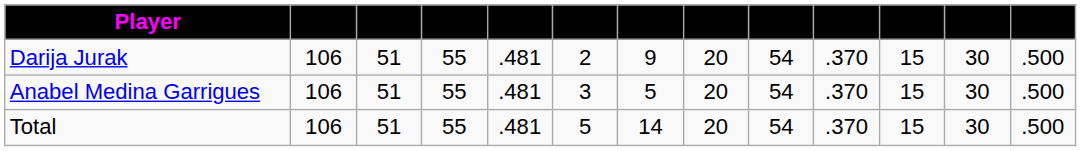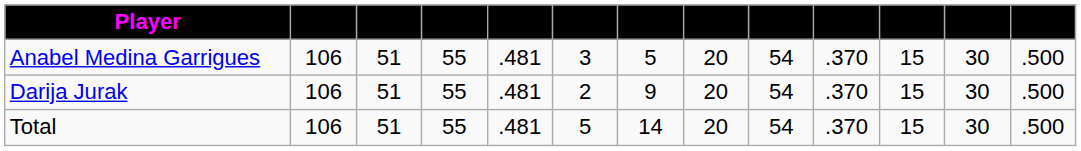rows swapped: Darija Jurak <-> Anabel Medina Garrigues
